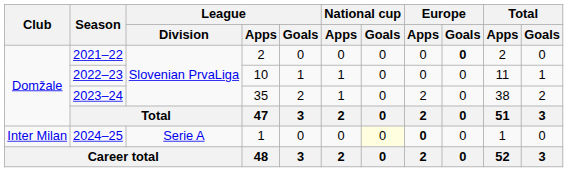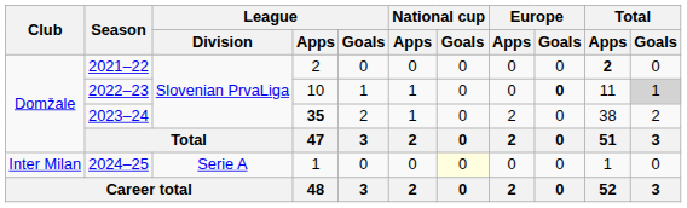2021–22 | Europe / Goals: bold -> normal
2021–22 | Total / Apps: normal -> bold
2022–23 | Europe / Goals: normal -> bold
2022–23 | Total / Goals: no background -> lightgrey background
2023–24 | League / Apps: normal -> bold
2024–25 | Europe / Apps: bold -> normal
